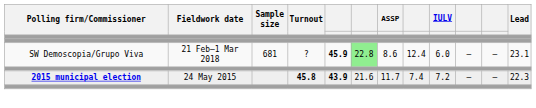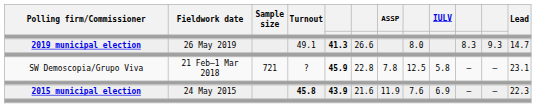+ row: 2019 municipal election | 26 May 2019 | 49.1 | 41.3 | 26.6 | 8.0 | 8.3 | 9.3 | 14.7
SW Demoscopia/Grupo Viva | Sample size: 681 -> 721
SW Demoscopia/Grupo Viva | column 6: lightgreen background -> no background
SW Demoscopia/Grupo Viva | ASSP: 8.6 -> 7.8
SW Demoscopia/Grupo Viva | column 8: 12.4 -> 12.5
SW Demoscopia/Grupo Viva | IULV: 6.0 -> 5.8
2015 municipal election | ASSP: 11.7 -> 11.9
2015 municipal election | column 8: 7.4 -> 7.6
2015 municipal election | IULV: 7.2 -> 6.9
